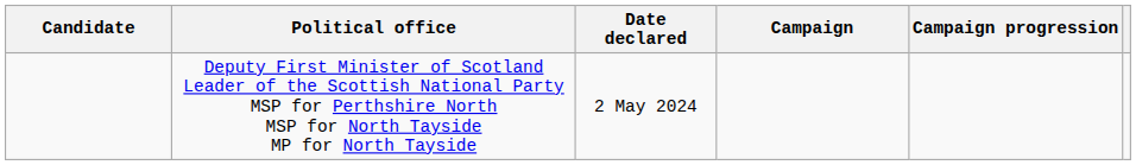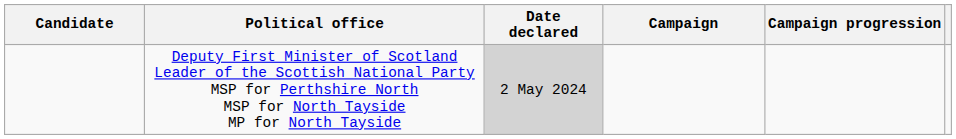row 2 | Date declared: no background -> lightgrey background
